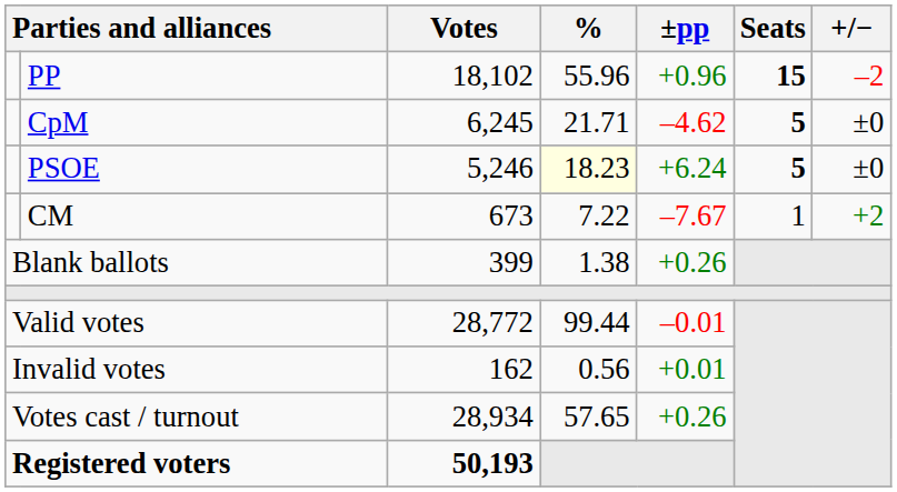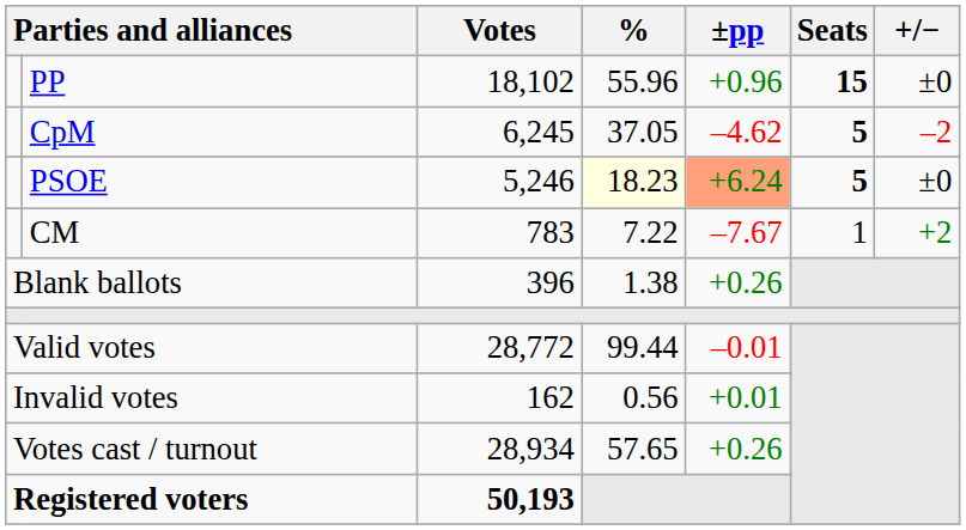PP | +/−: –2 -> ±0
CpM | %: 21.71 -> 37.05
CpM | +/−: ±0 -> –2
PSOE | ±pp: no background -> lightsalmon background
CM | Votes: 673 -> 783
Blank ballots | Votes: 399 -> 396
